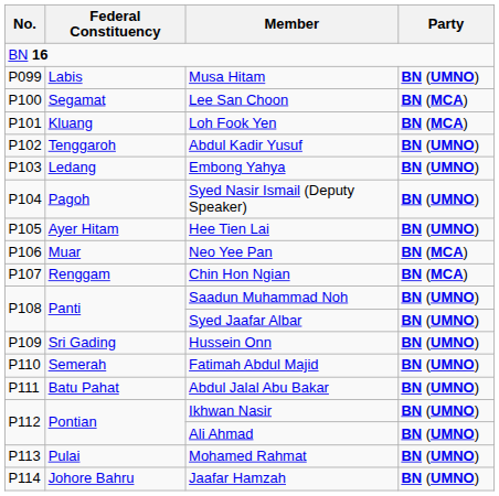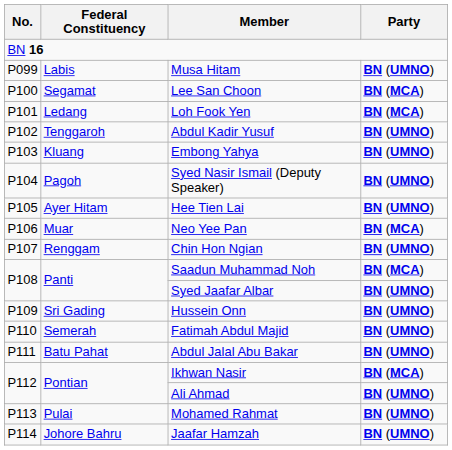Loh Fook Yen | Federal Constituency: Kluang -> Ledang
Embong Yahya | Federal Constituency: Ledang -> Kluang
Chin Hon Ngian | Party: BN (MCA) -> BN (UMNO)
Saadun Muhammad Noh | Party: BN (UMNO) -> BN (MCA)
Ikhwan Nasir | Party: BN (UMNO) -> BN (MCA)
